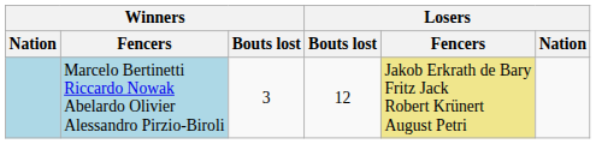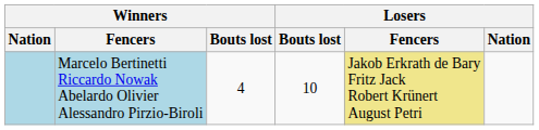row 3 | Winners / Bouts lost: 3 -> 4
row 3 | Losers / Bouts lost: 12 -> 10
